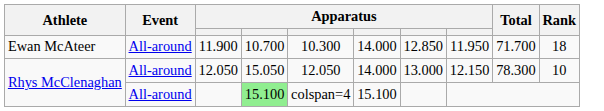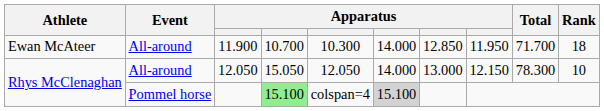row 5 | Event: All-around -> Pommel horse
row 5 | column 6: no background -> lightgrey background
